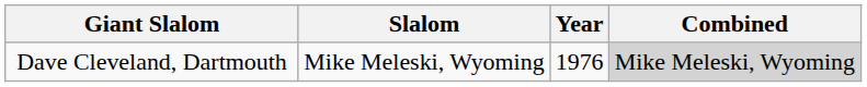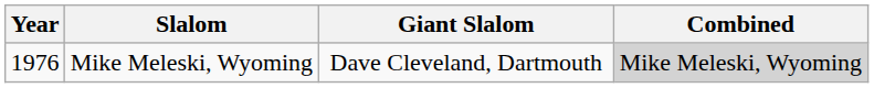columns swapped: Year <-> Giant Slalom
